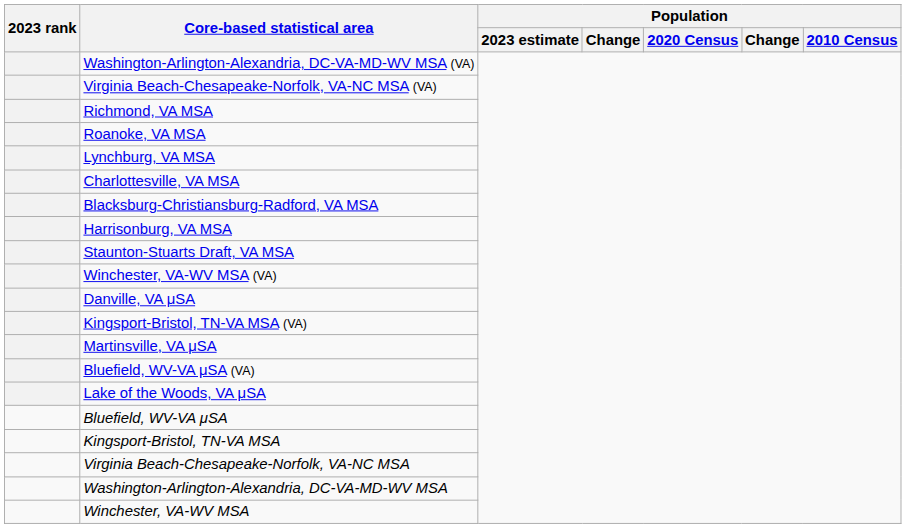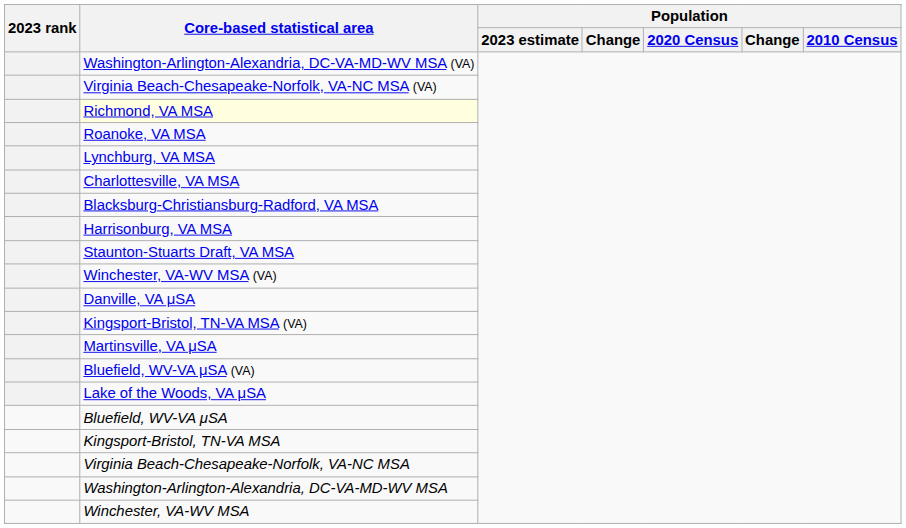Richmond, VA MSA | Core-based statistical area: no background -> lightyellow background
